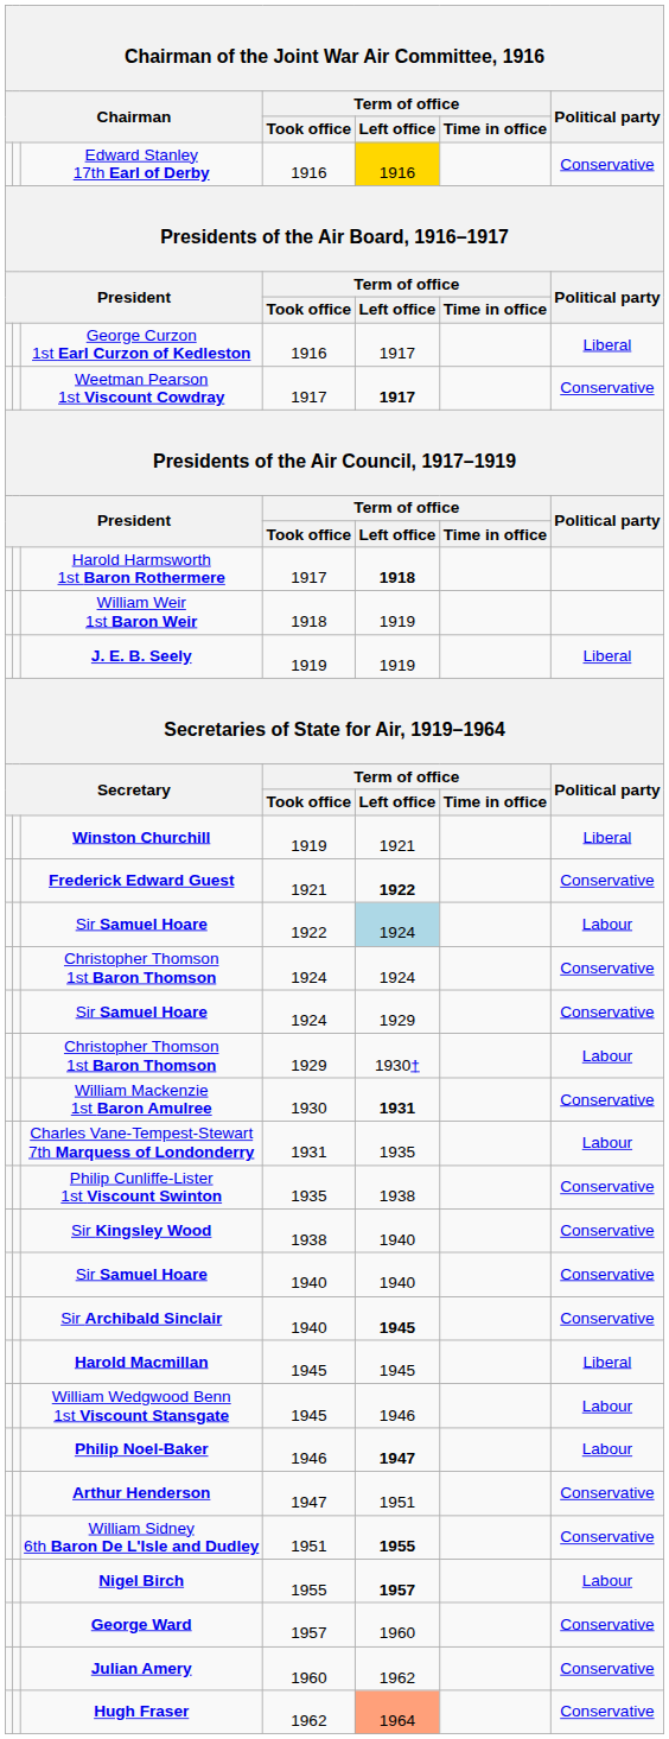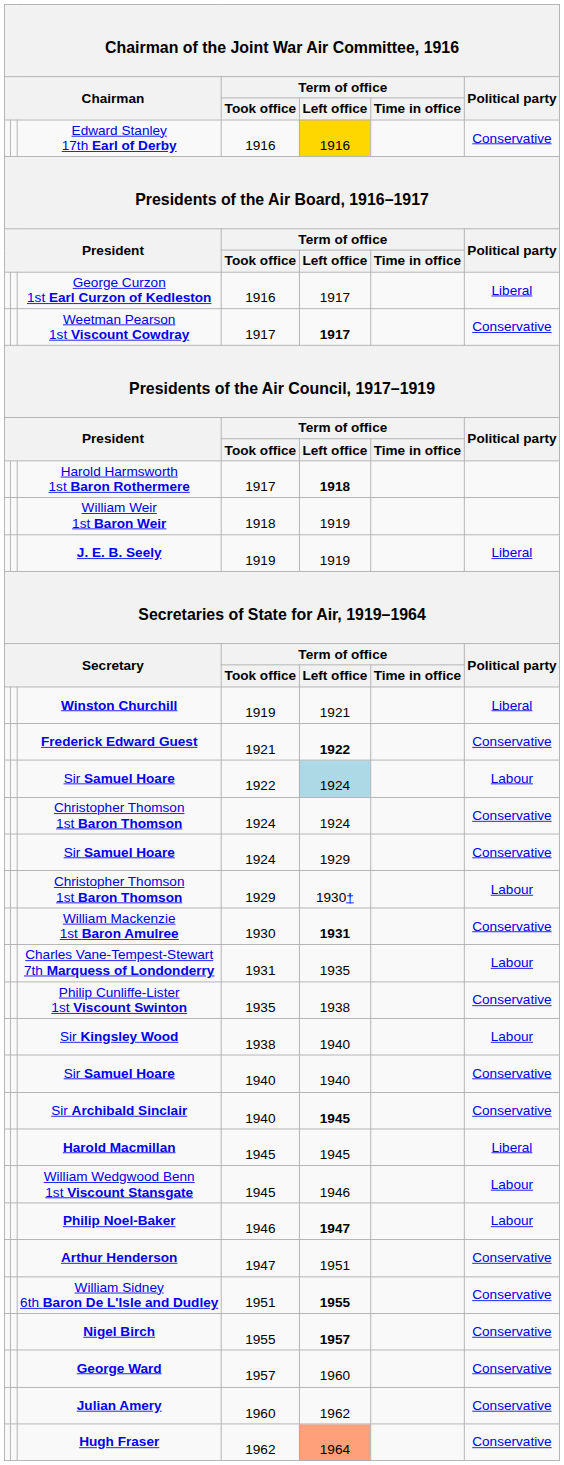Sir Kingsley Wood | Political party: Conservative -> Labour
Nigel Birch | Political party: Labour -> Conservative
